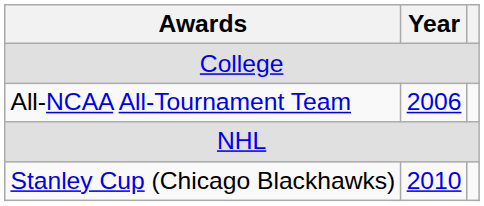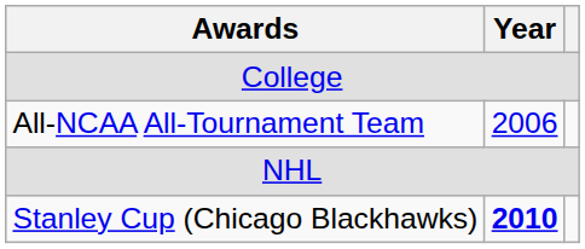Stanley Cup (Chicago Blackhawks) | Year: normal -> bold
